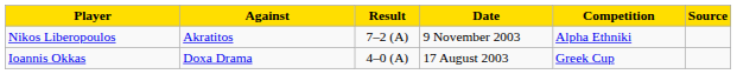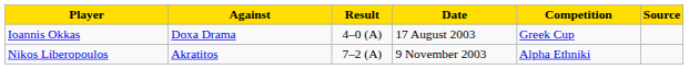rows swapped: Nikos Liberopoulos <-> Ioannis Okkas
